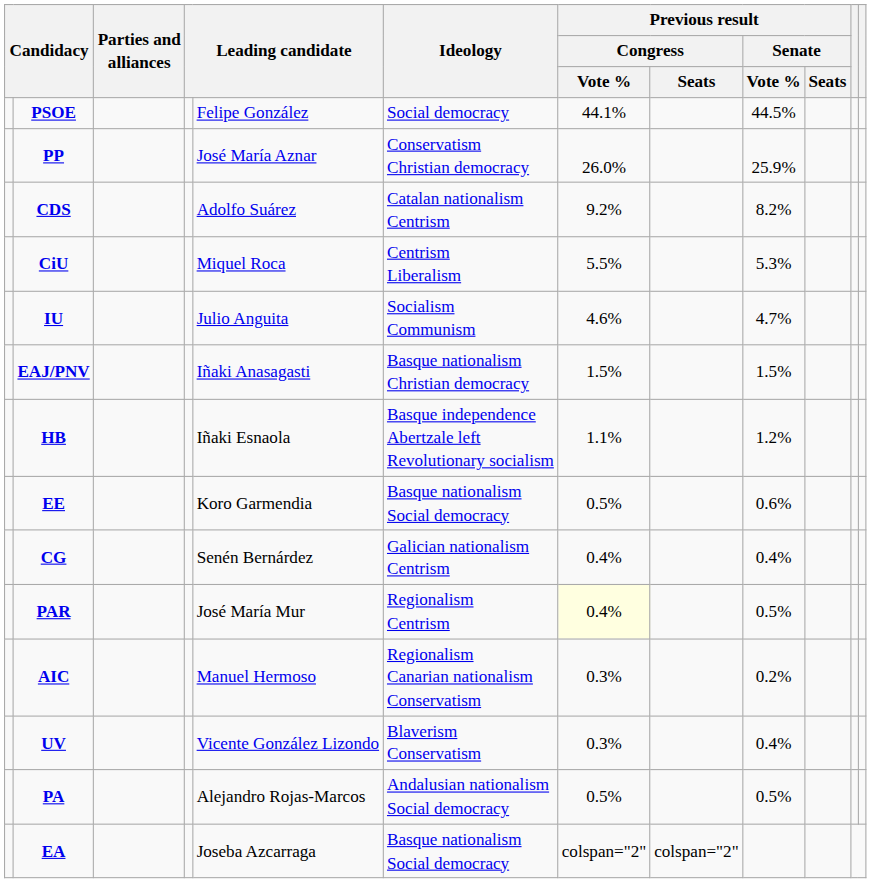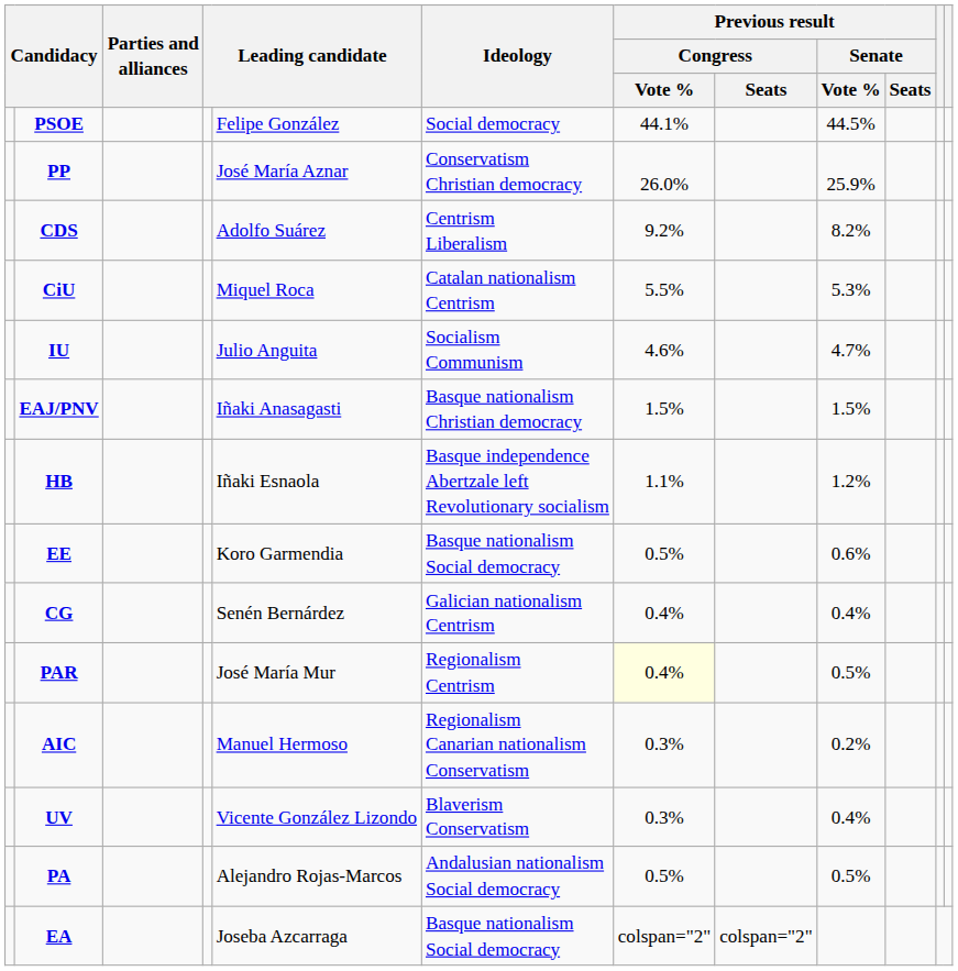CDS | Ideology: Catalan nationalism Centrism -> Centrism Liberalism
CiU | Ideology: Centrism Liberalism -> Catalan nationalism Centrism
